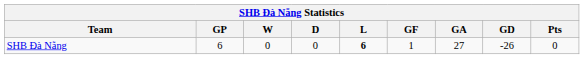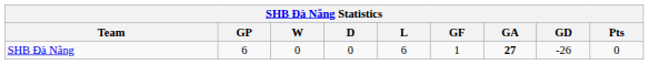SHB Đà Nẵng | L: bold -> normal
SHB Đà Nẵng | GA: normal -> bold
